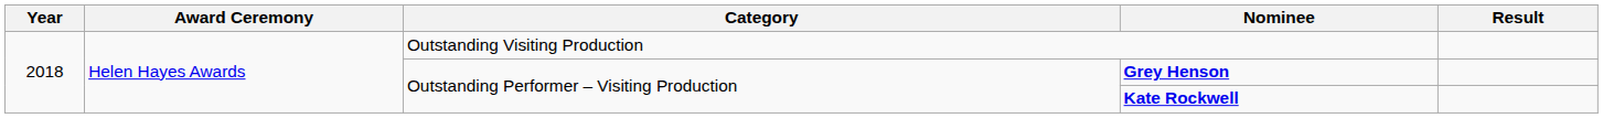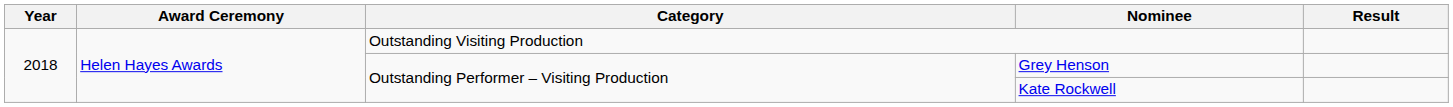Grey Henson | Nominee: bold -> normal
Kate Rockwell | Nominee: bold -> normal
